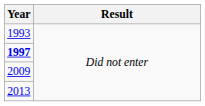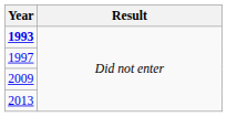1993 | Year: normal -> bold
1997 | Year: bold -> normal
